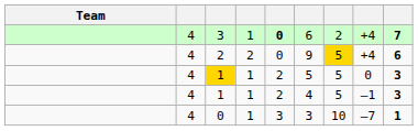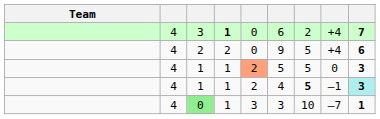row 2 | column 4: normal -> bold
row 2 | column 5: bold -> normal
row 3 | column 7: gold background -> no background
row 4 | column 3: gold background -> no background
row 4 | column 5: no background -> lightsalmon background
row 5 | column 7: normal -> bold
row 5 | column 9: no background -> paleturquoise background
row 6 | column 3: no background -> lightgreen background
